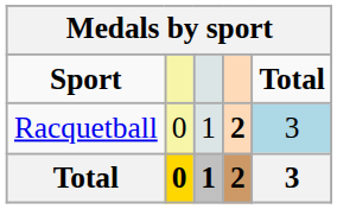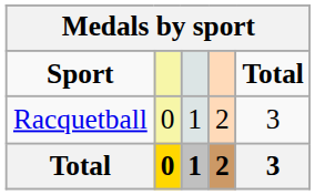Racquetball | column 4: bold -> normal
Racquetball | Total: lightblue background -> no background
